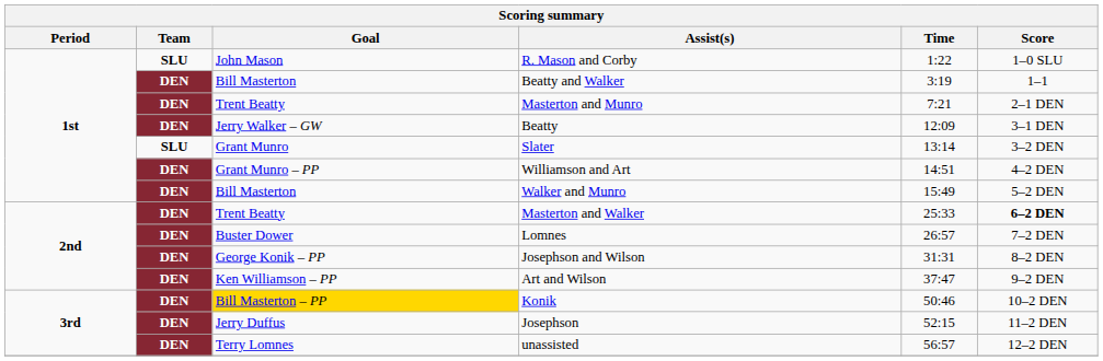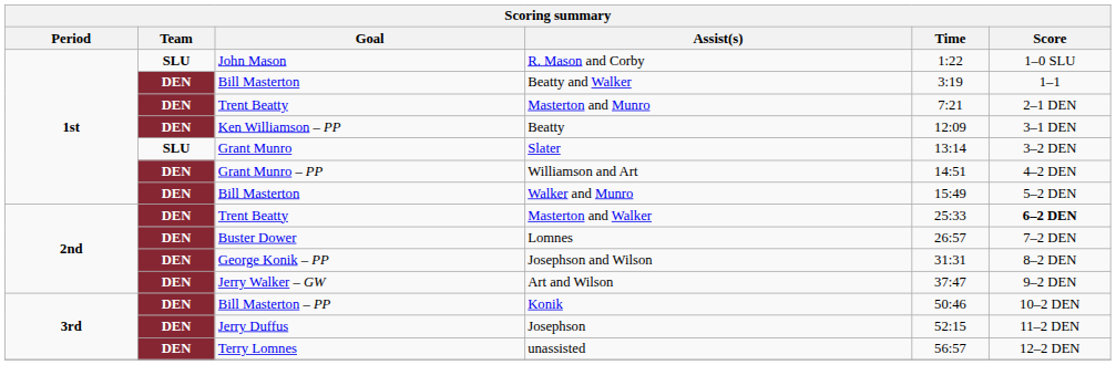Beatty | Goal: Jerry Walker – GW -> Ken Williamson – PP
Art and Wilson | Goal: Ken Williamson – PP -> Jerry Walker – GW
Konik | Goal: gold background -> no background
